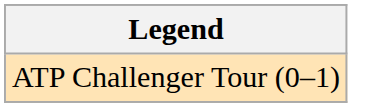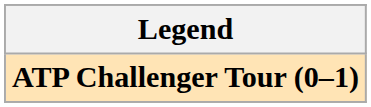row 2 | column 1: normal -> bold
